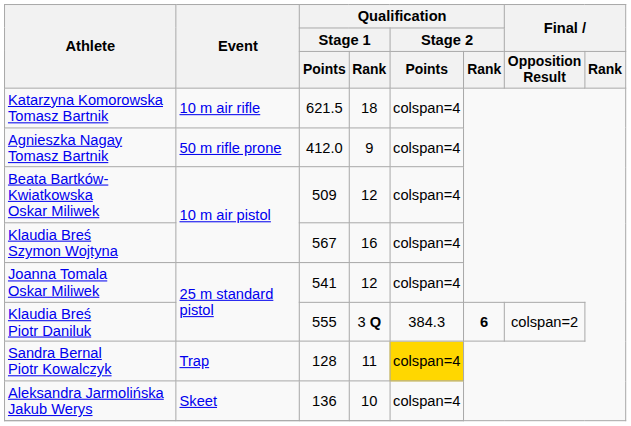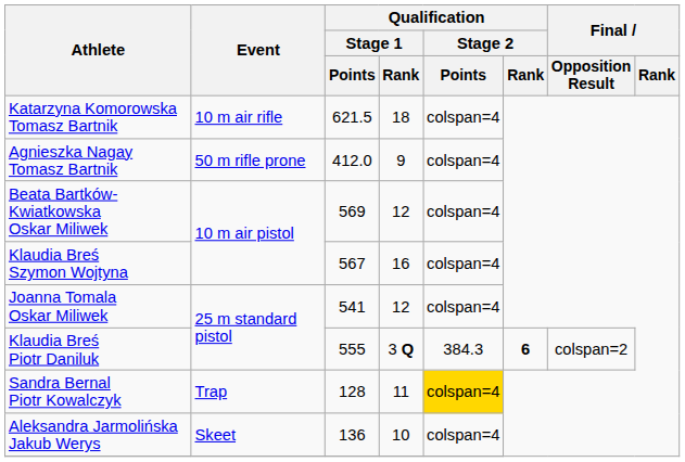Beata Bartków-Kwiatkowska Oskar Miliwek | Qualification / Stage 1 / Points: 509 -> 569
